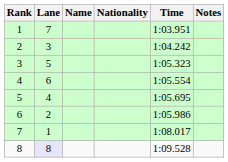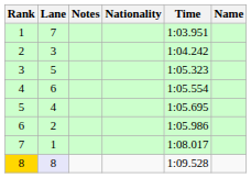columns swapped: Name <-> Notes
row 9 | Rank: no background -> gold background
